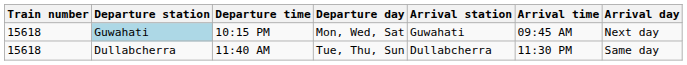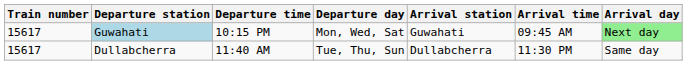row 2 | Train number: 15618 -> 15617
row 2 | Arrival day: no background -> lightgreen background
row 3 | Train number: 15618 -> 15617
